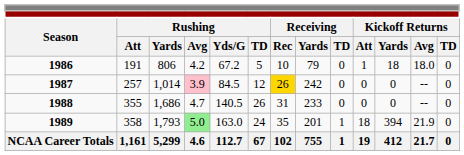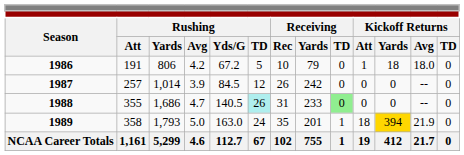1987 | column 4: pink background -> no background
1987 | column 7: gold background -> no background
1988 | column 6: no background -> paleturquoise background
1988 | column 9: no background -> lightgreen background
1989 | column 4: lightgreen background -> no background
1989 | column 11: no background -> gold background
